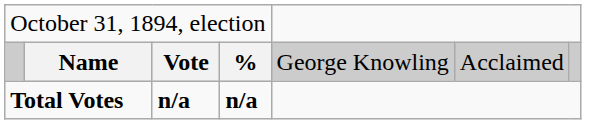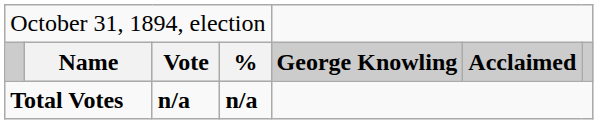row 2 | column 5: normal -> bold
row 2 | column 6: normal -> bold
